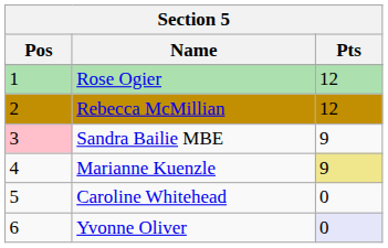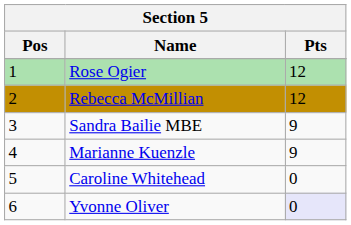Sandra Bailie MBE | Pos: pink background -> no background
Marianne Kuenzle | Pts: khaki background -> no background
